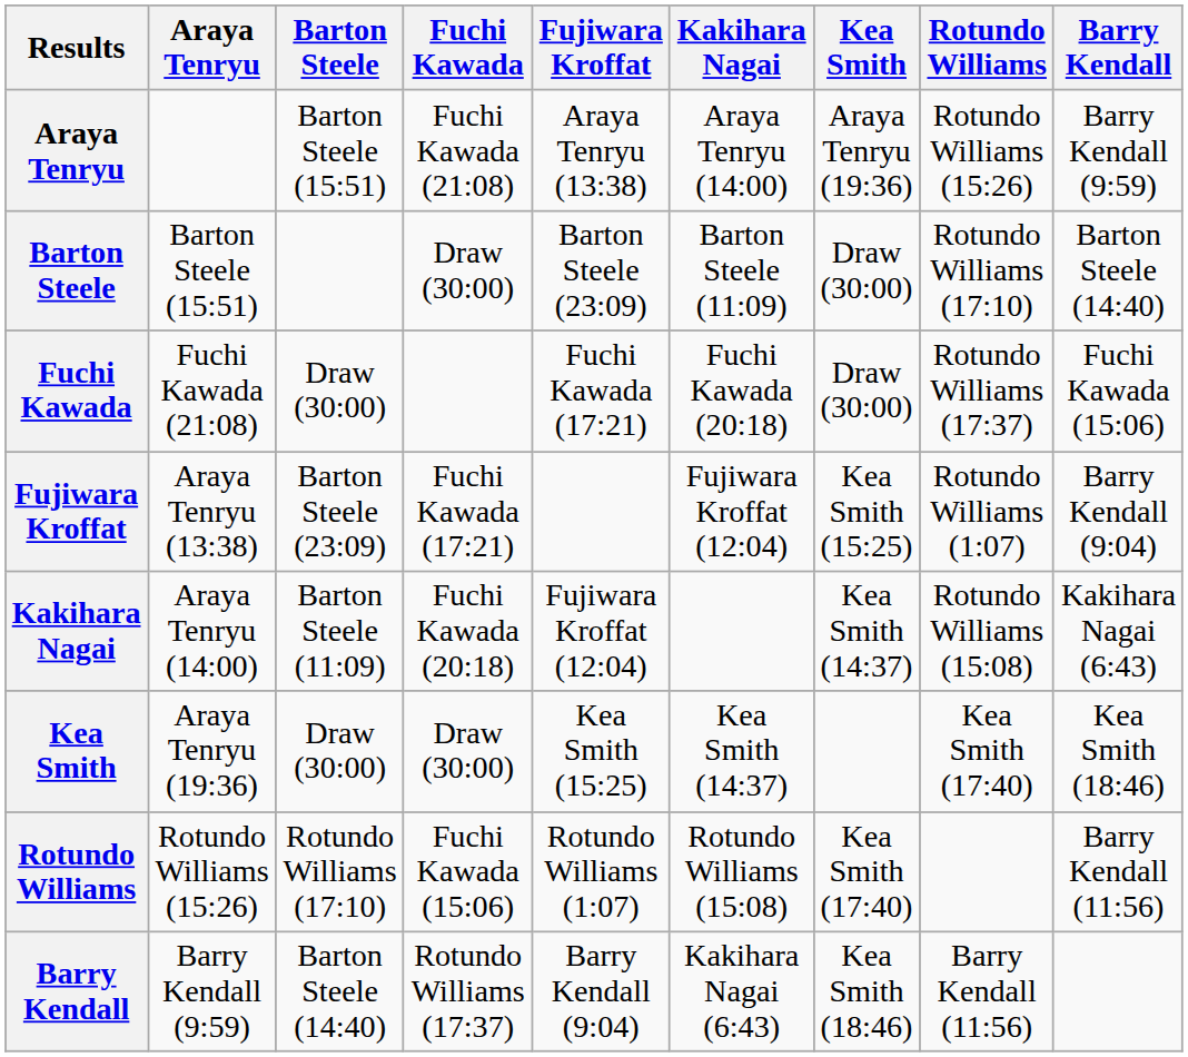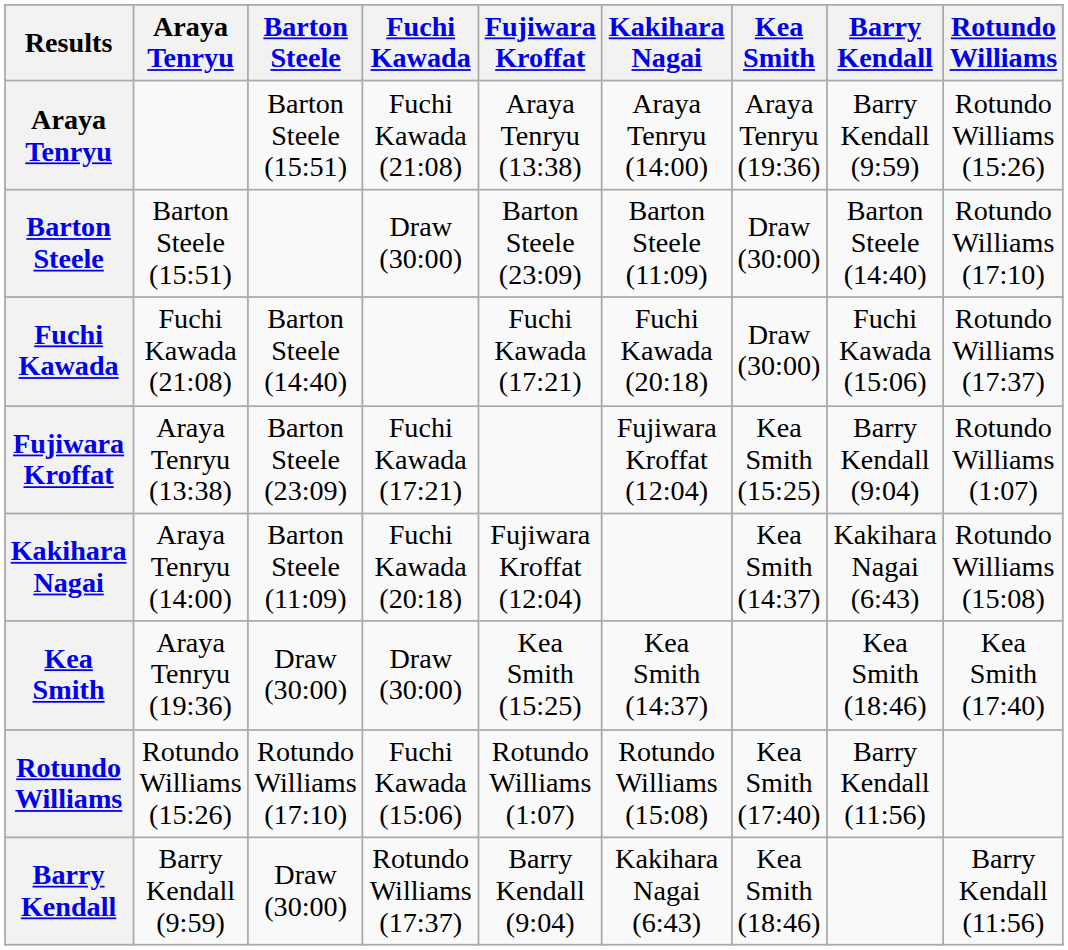columns swapped: Rotundo Williams <-> Barry Kendall
row 4 | Barton Steele: Draw (30:00) -> Barton Steele (14:40)
row 9 | Barton Steele: Barton Steele (14:40) -> Draw (30:00)
